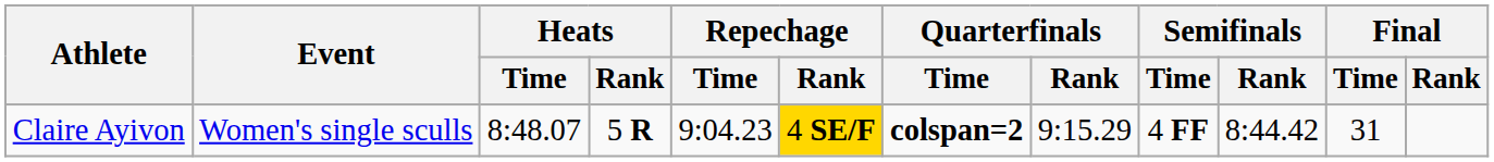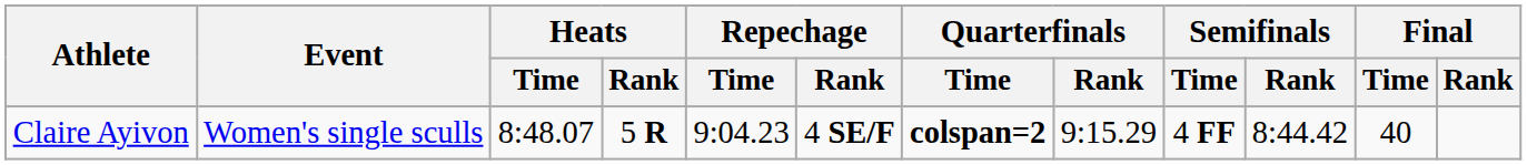Claire Ayivon | Repechage / Rank: gold background -> no background
Claire Ayivon | Final / Time: 31 -> 40
